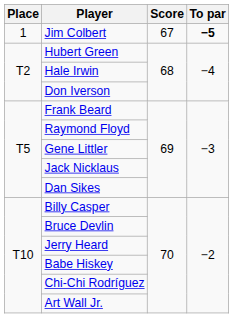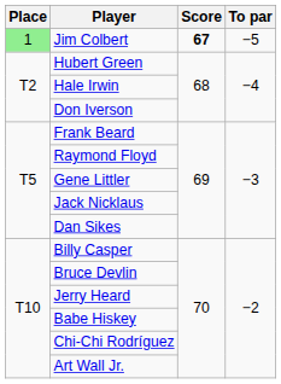Jim Colbert | Place: no background -> lightgreen background
Jim Colbert | Score: normal -> bold
Jim Colbert | To par: bold -> normal
